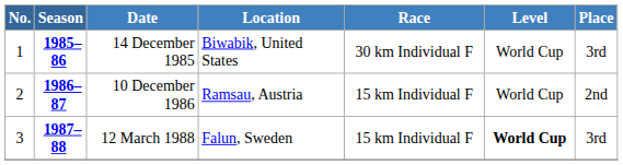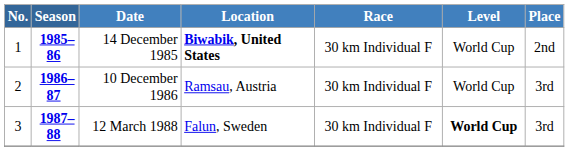14 December 1985 | Location: normal -> bold
14 December 1985 | Place: 3rd -> 2nd
10 December 1986 | Race: 15 km Individual F -> 30 km Individual F
10 December 1986 | Place: 2nd -> 3rd
12 March 1988 | Race: 15 km Individual F -> 30 km Individual F
